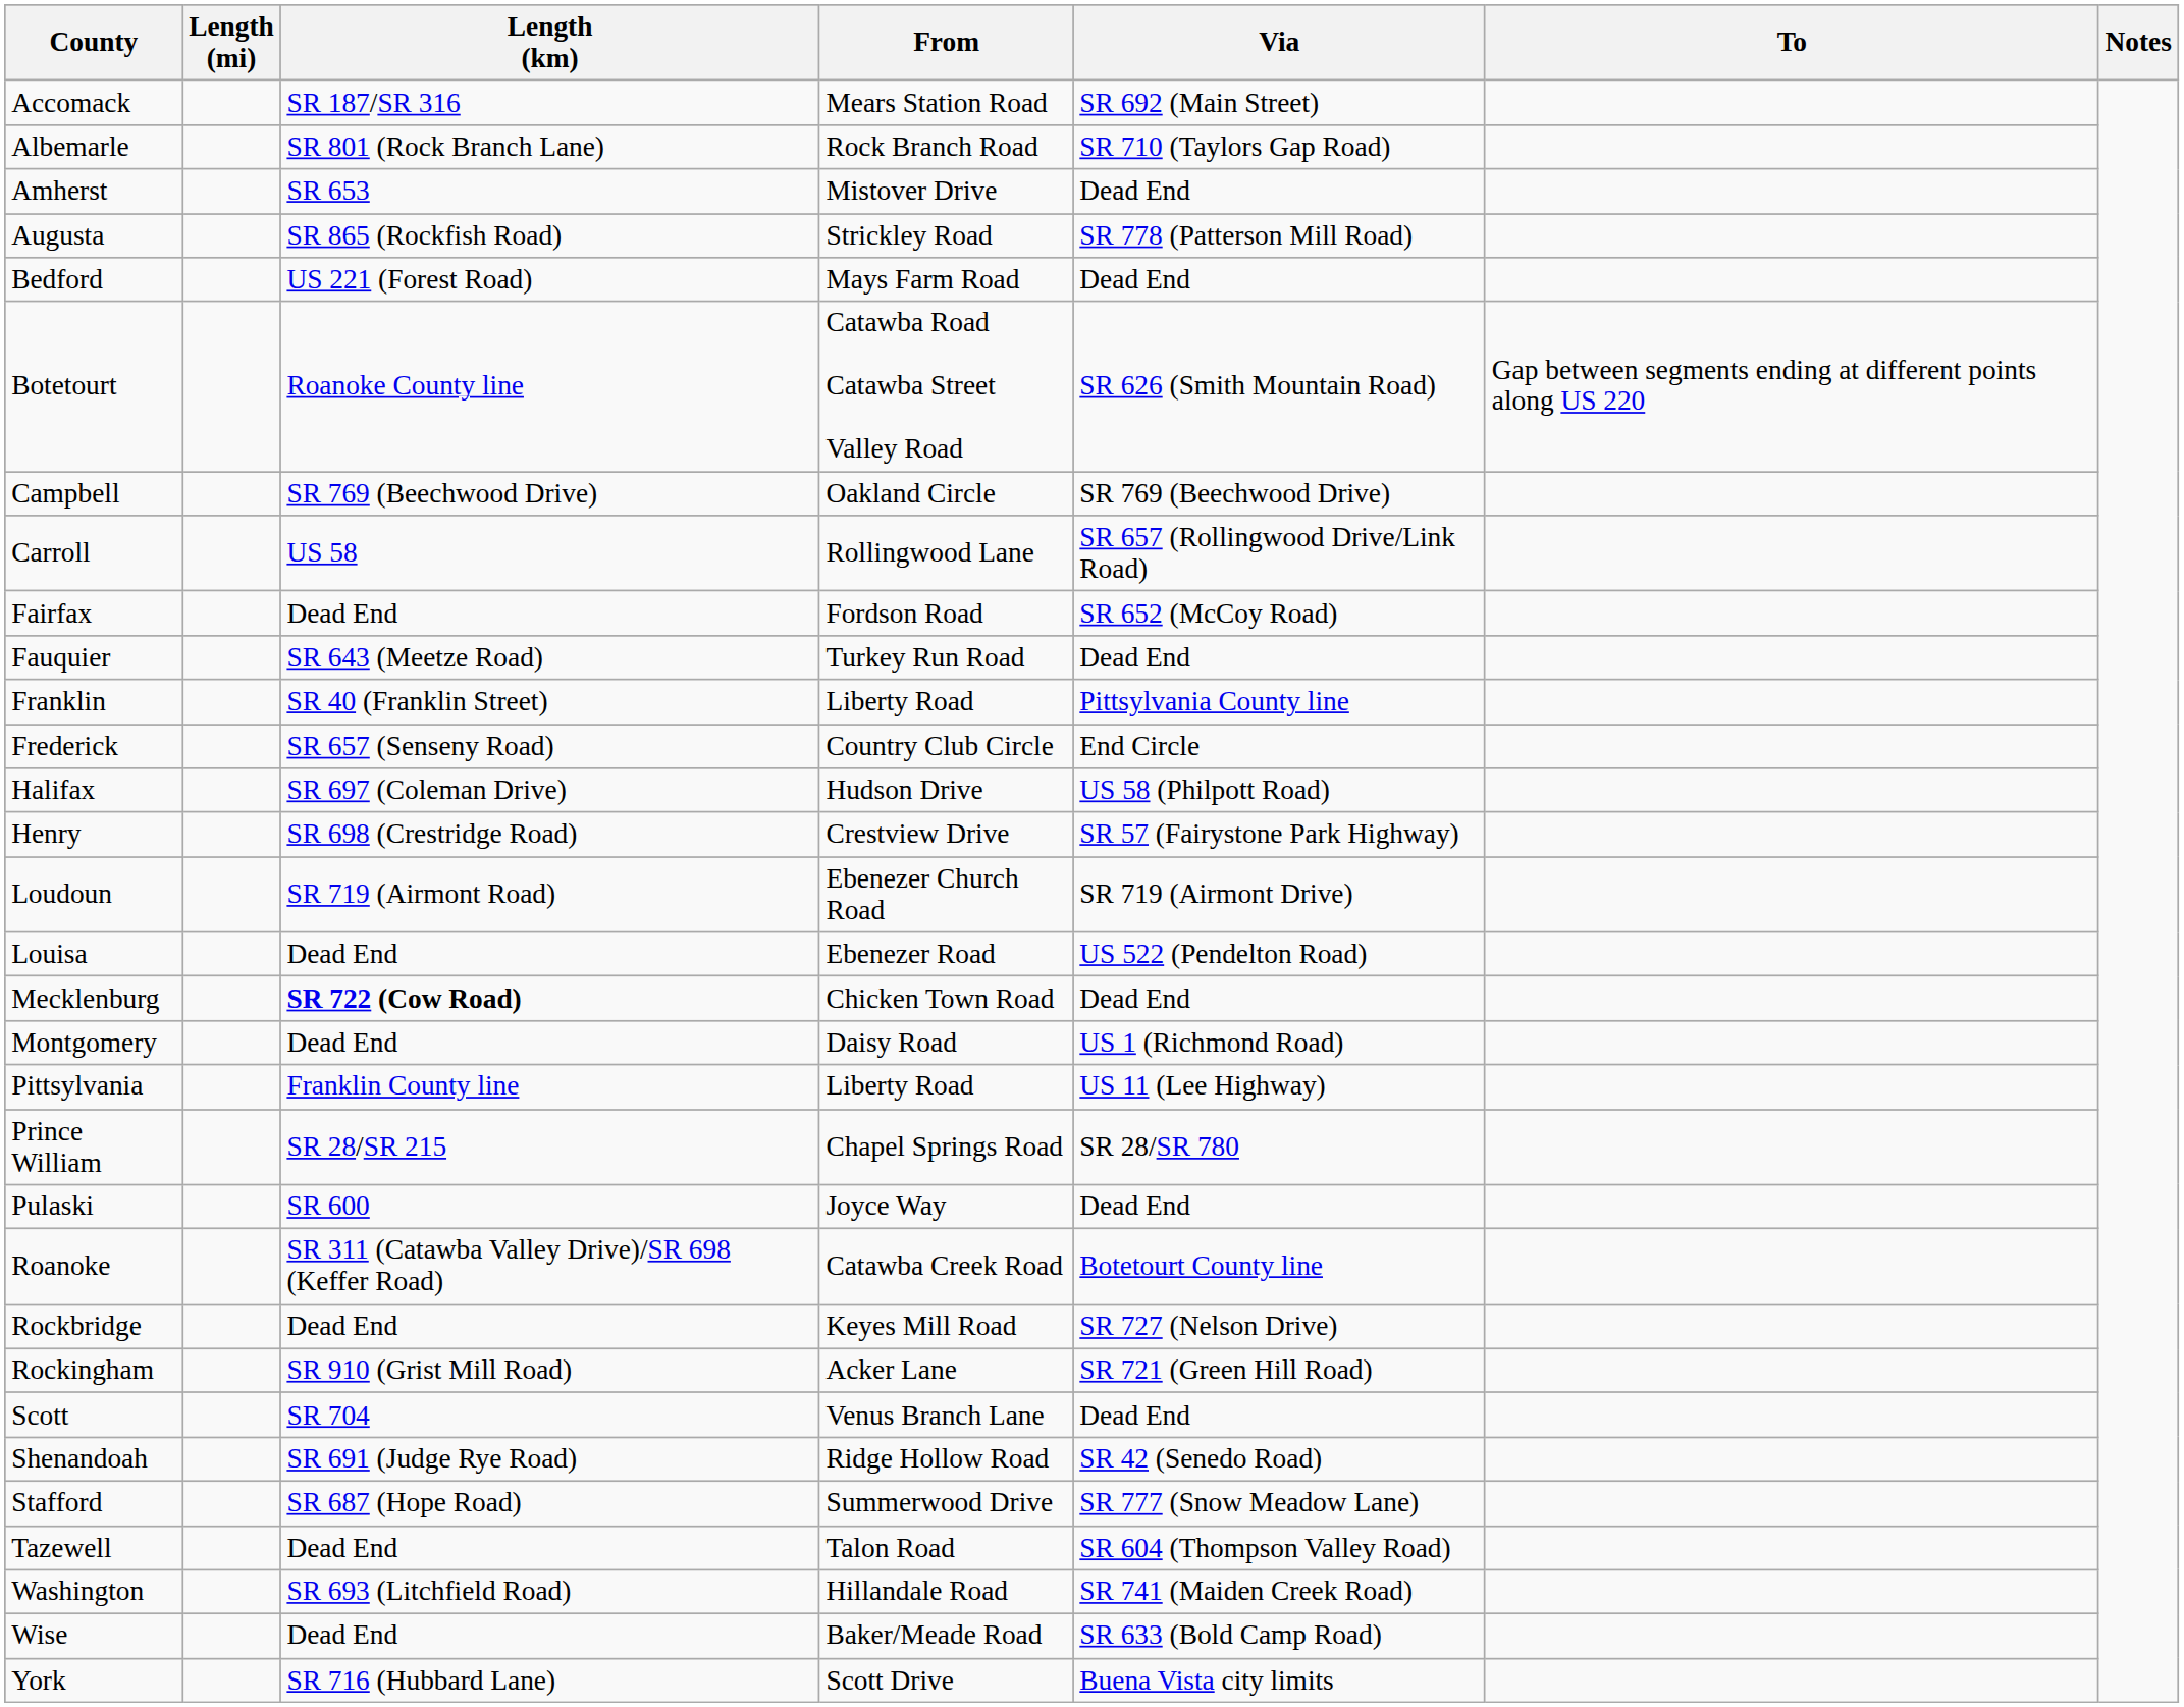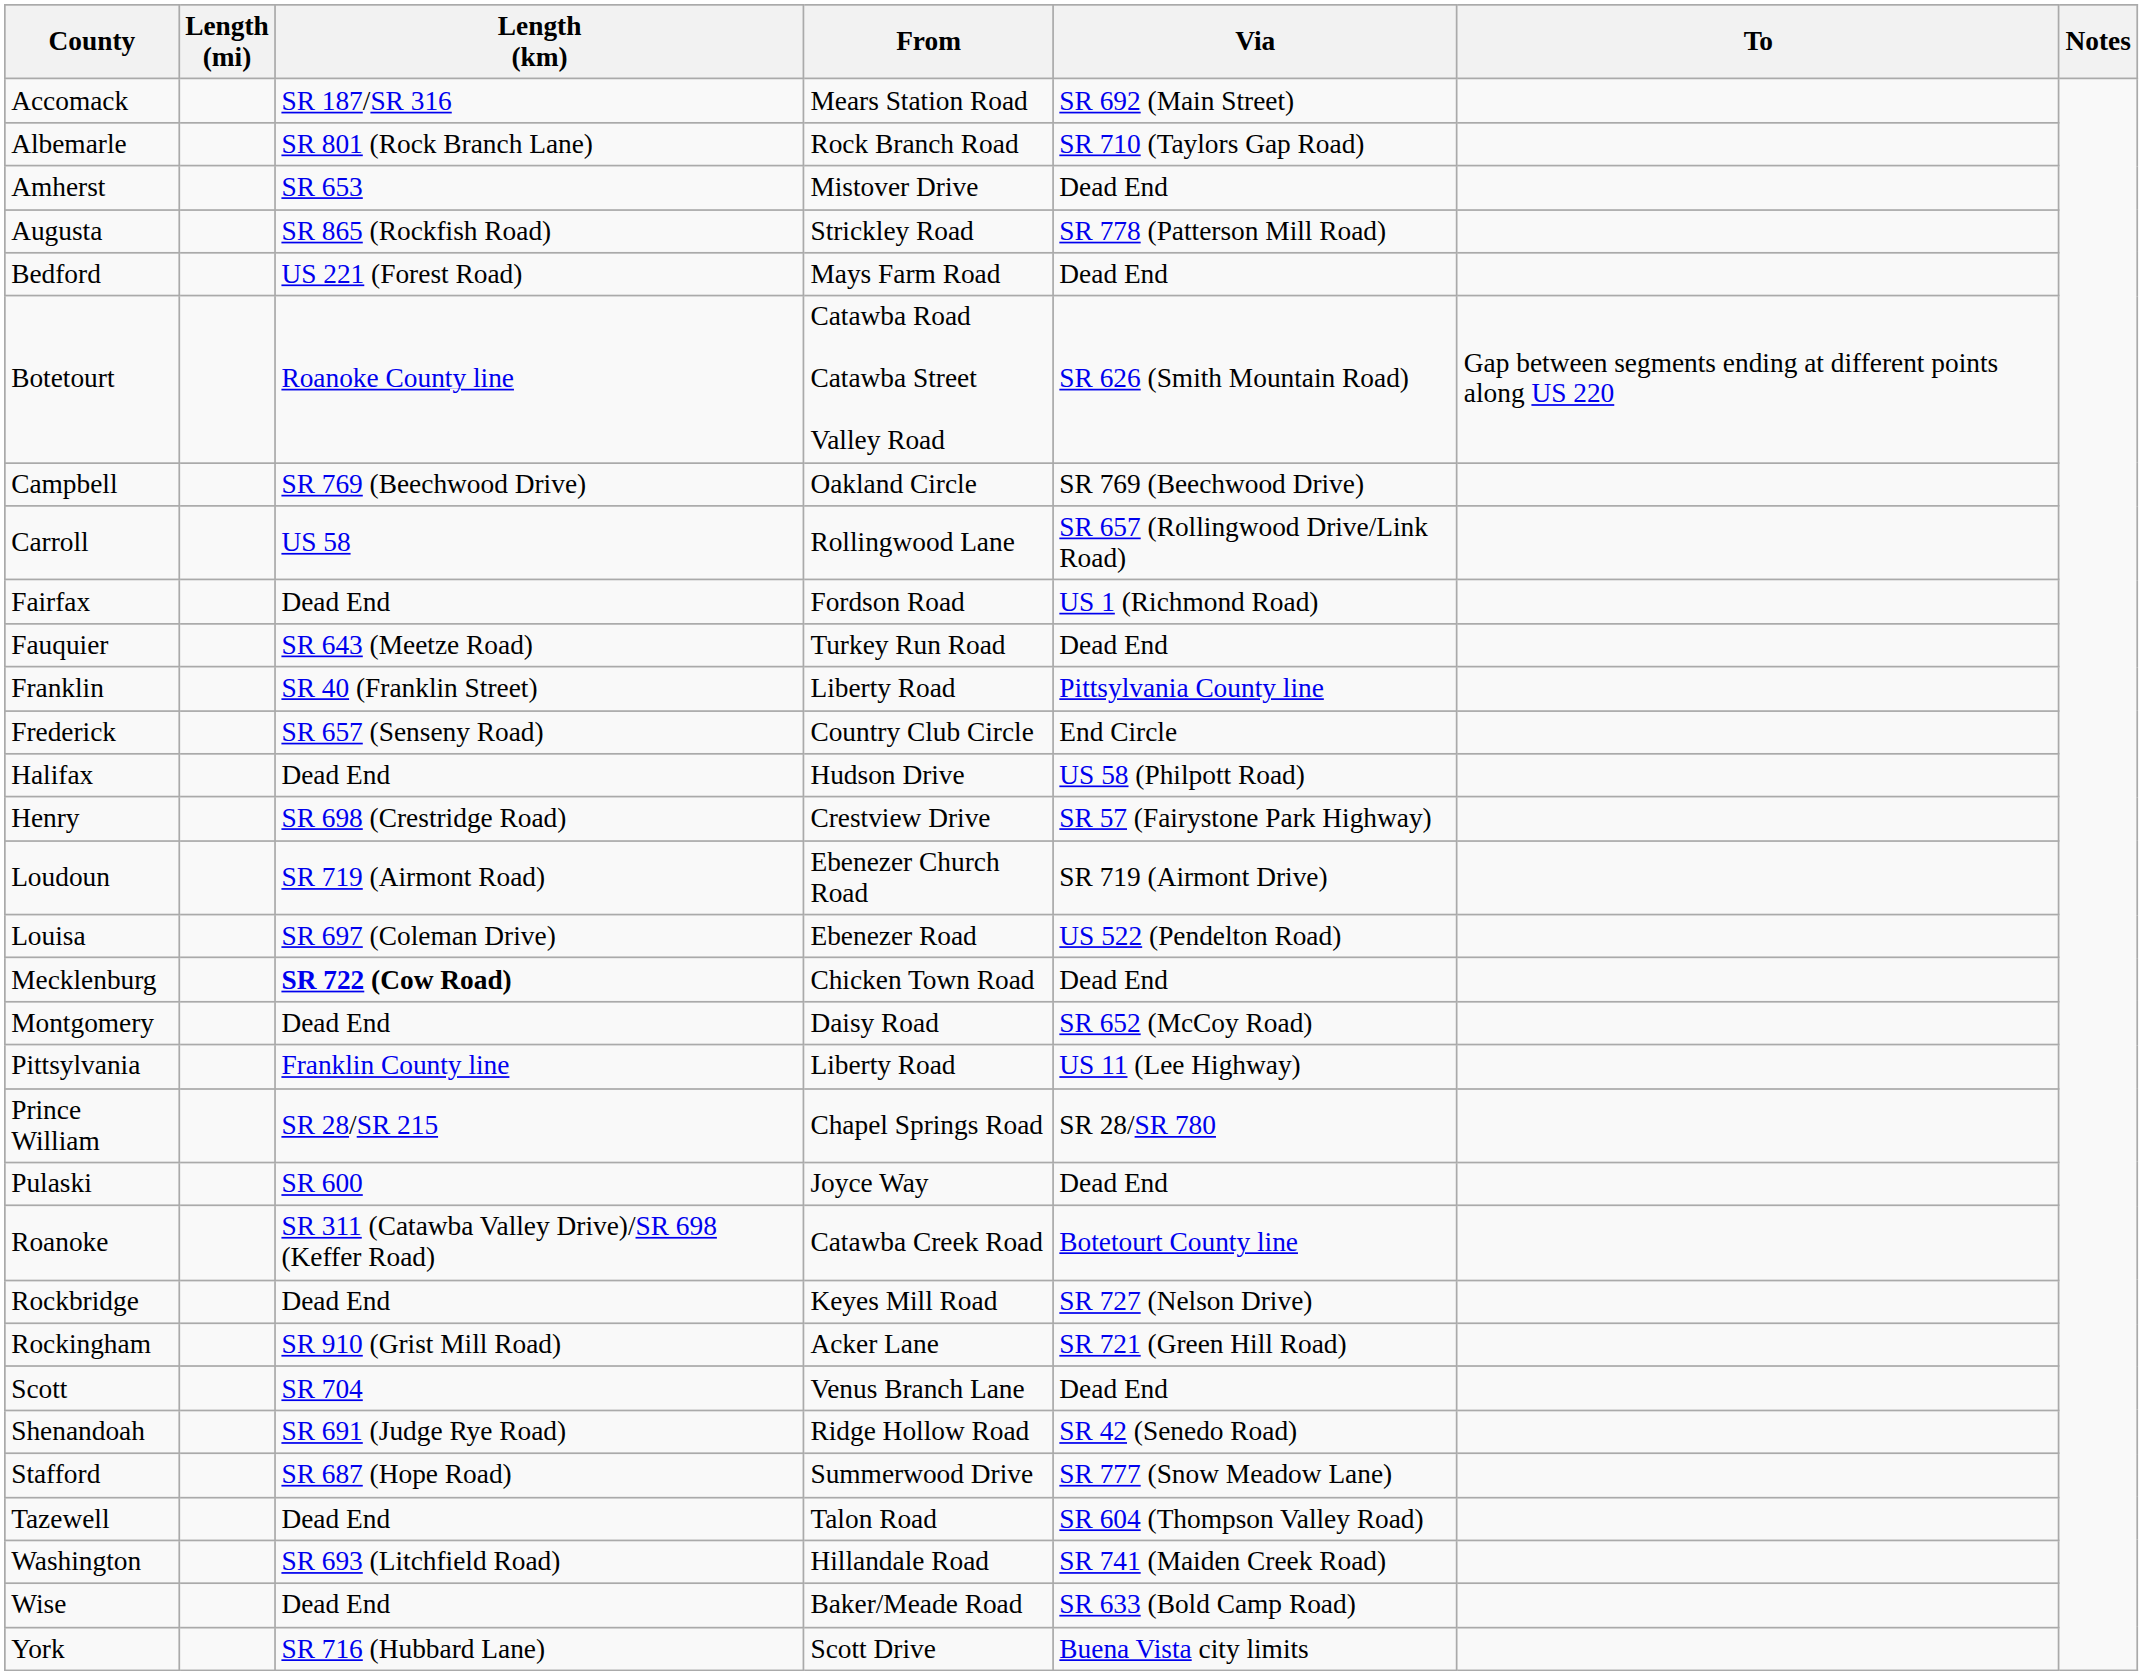Fairfax | Via: SR 652 (McCoy Road) -> US 1 (Richmond Road)
Halifax | Length (km): SR 697 (Coleman Drive) -> Dead End
Louisa | Length (km): Dead End -> SR 697 (Coleman Drive)
Montgomery | Via: US 1 (Richmond Road) -> SR 652 (McCoy Road)
